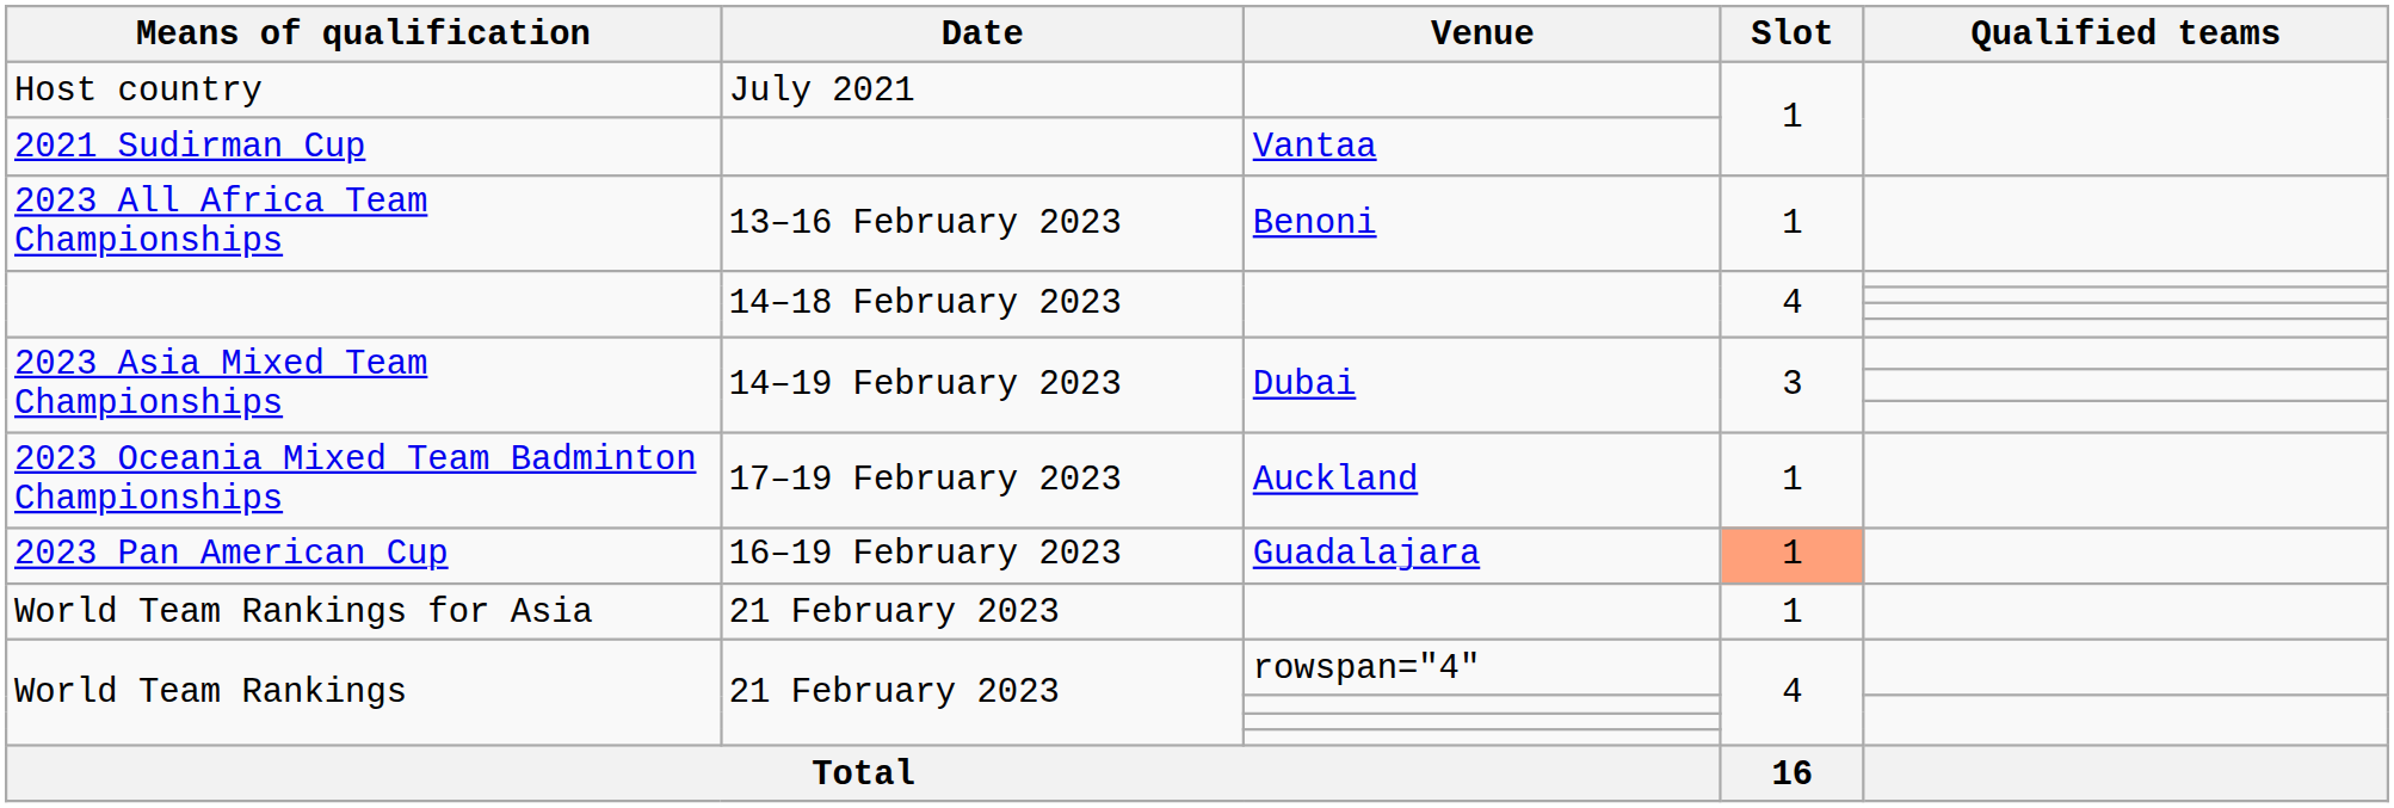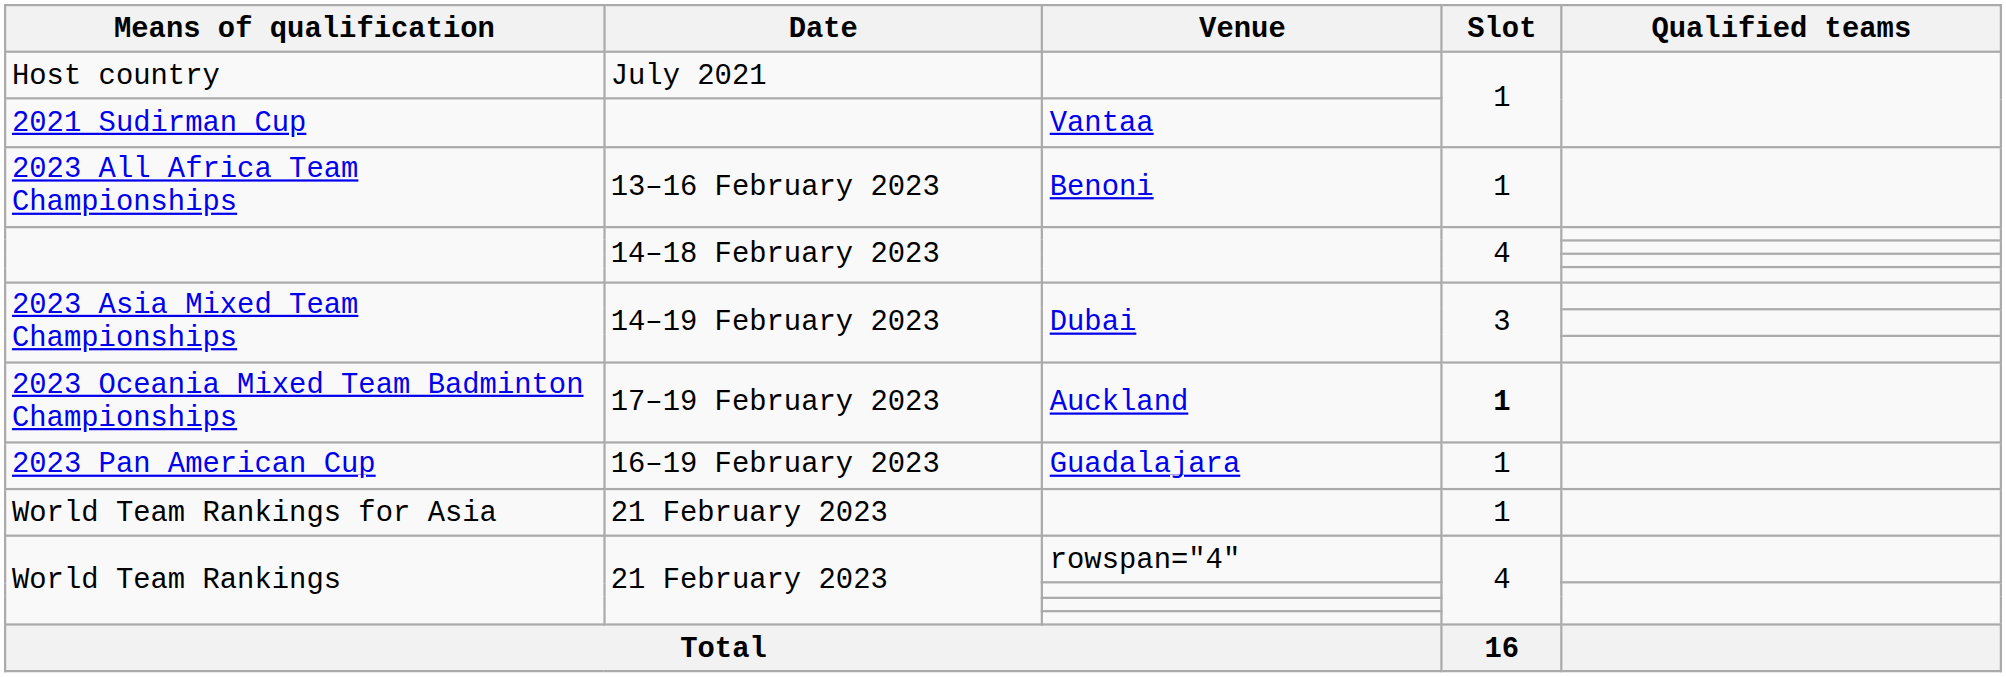2023 Oceania Mixed Team Badminton Championships | Slot: normal -> bold
2023 Pan American Cup | Slot: lightsalmon background -> no background
